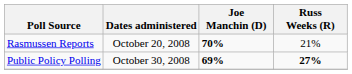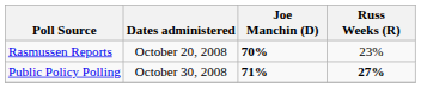Rasmussen Reports | Russ Weeks (R): 21% -> 23%
Public Policy Polling | Joe Manchin (D): 69% -> 71%
